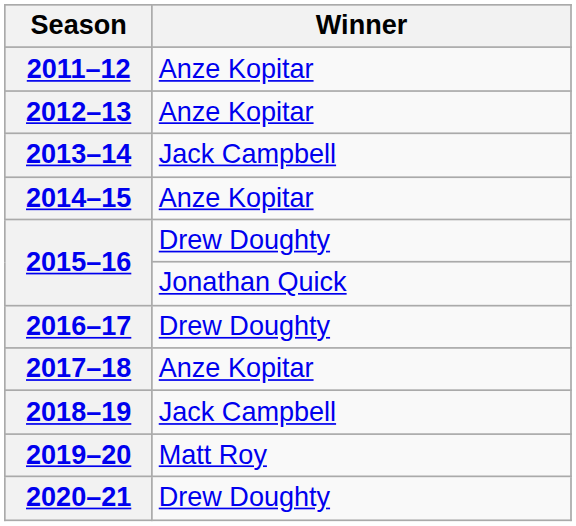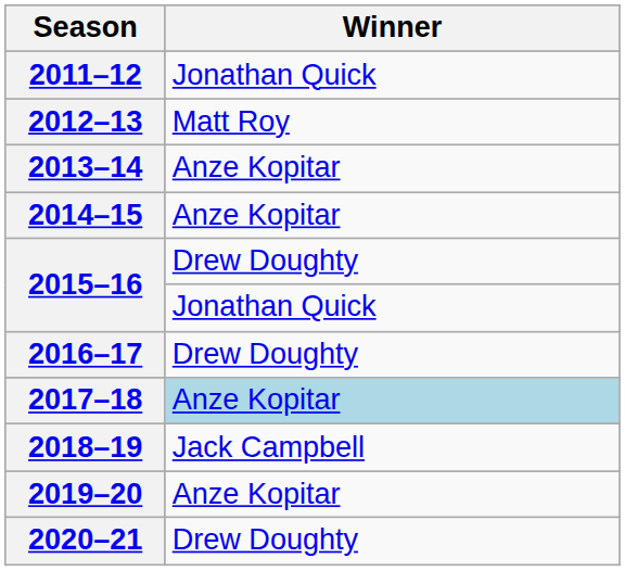row 2 | Winner: Anze Kopitar -> Jonathan Quick
row 3 | Winner: Anze Kopitar -> Matt Roy
row 4 | Winner: Jack Campbell -> Anze Kopitar
row 9 | Winner: no background -> lightblue background
row 11 | Winner: Matt Roy -> Anze Kopitar
